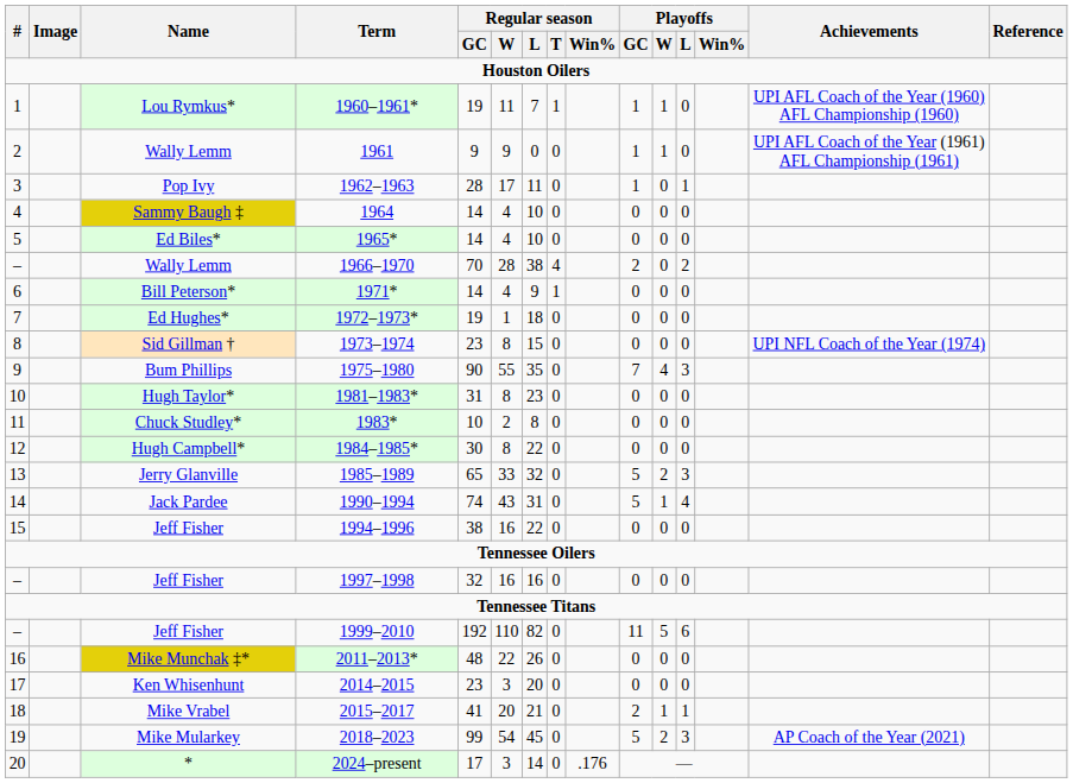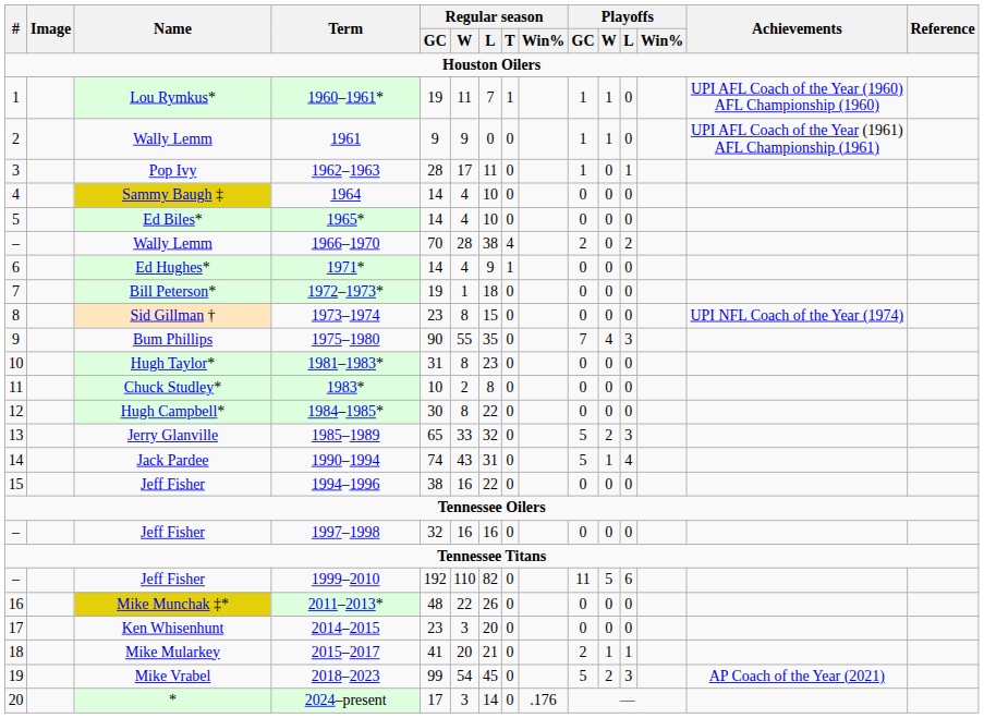1971* | Name: Bill Peterson* -> Ed Hughes*
1972–1973* | Name: Ed Hughes* -> Bill Peterson*
2015–2017 | Name: Mike Vrabel -> Mike Mularkey
2018–2023 | Name: Mike Mularkey -> Mike Vrabel
